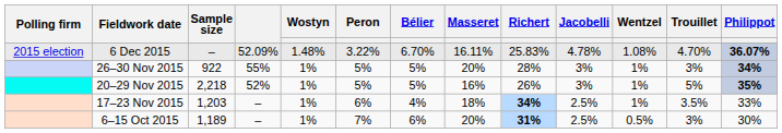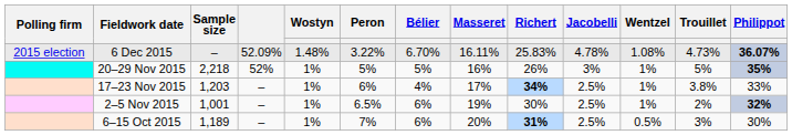6 Dec 2015 | Trouillet: 4.70% -> 4.73%
- row: 26–30 Nov 2015 | 922 | 55% | 1% | 5% | 5% | 20% | 28% | 3% | 1% | 3% | 34%
17–23 Nov 2015 | Masseret: 18% -> 17%
17–23 Nov 2015 | Trouillet: 3.5% -> 3.8%
+ row: 2–5 Nov 2015 | 1,001 | – | 1% | 6.5% | 6% | 19% | 30% | 2.5% | 1% | 2% | 32%
